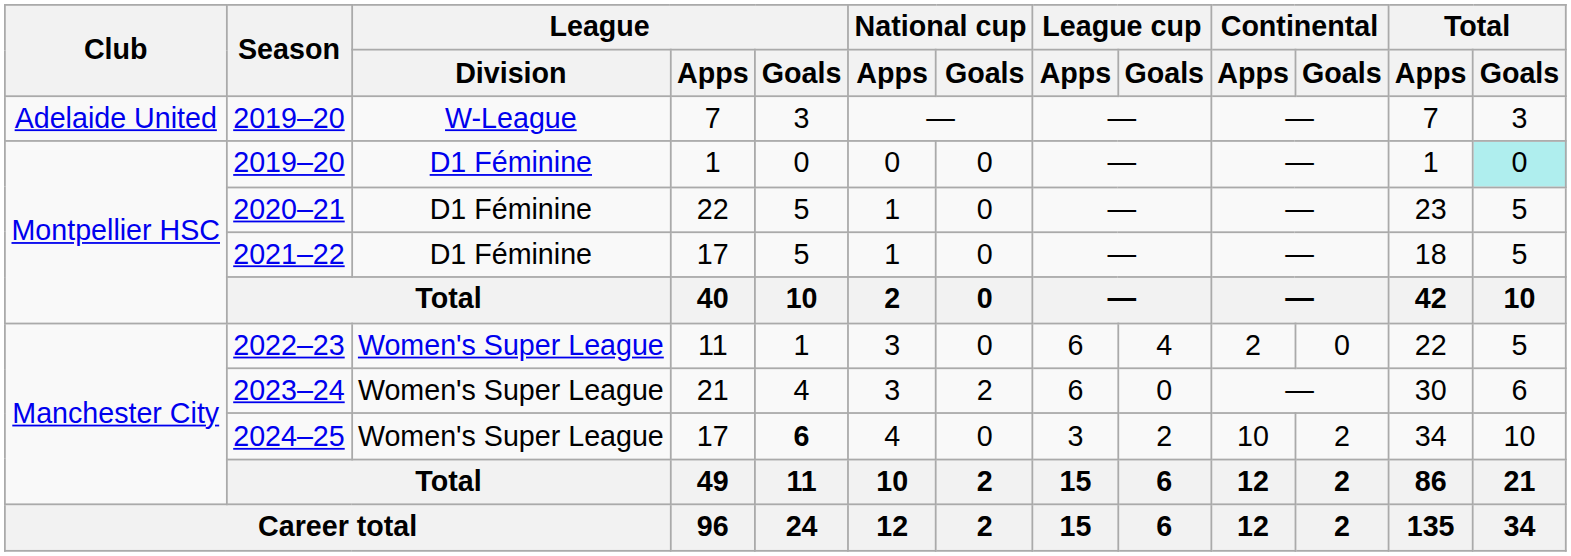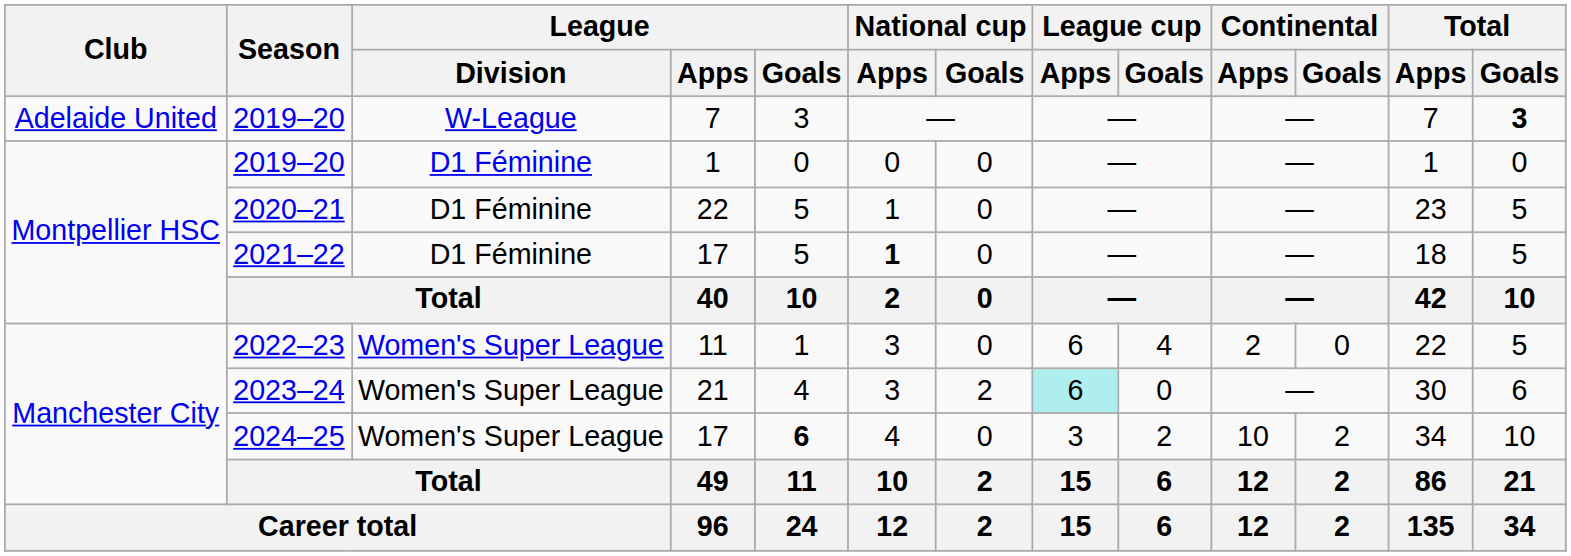2019–20 / 7 | Total / Goals: normal -> bold
2019–20 / 1 | Total / Goals: paleturquoise background -> no background
2021–22 | National cup / Apps: normal -> bold
2023–24 | League cup / Apps: no background -> paleturquoise background
